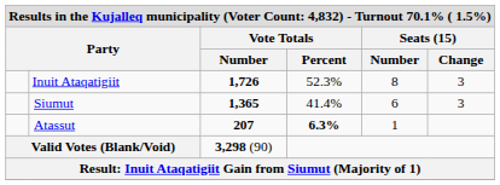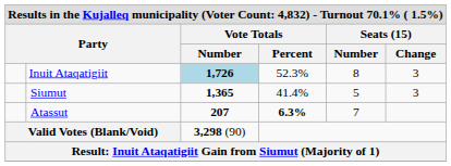Inuit Ataqatigiit | column 3: no background -> lightblue background
Siumut | column 5: 6 -> 5
Atassut | column 5: 1 -> 7
